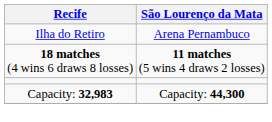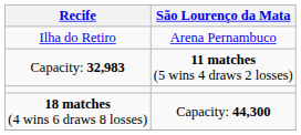row 3 | Recife: 18 matches (4 wins 6 draws 8 losses) -> Capacity: 32,983
row 5 | Recife: Capacity: 32,983 -> 18 matches (4 wins 6 draws 8 losses)
